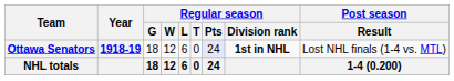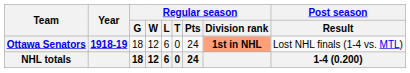Ottawa Senators | Regular season / Pts: lavender background -> no background
Ottawa Senators | Regular season / Division rank: no background -> lightsalmon background
